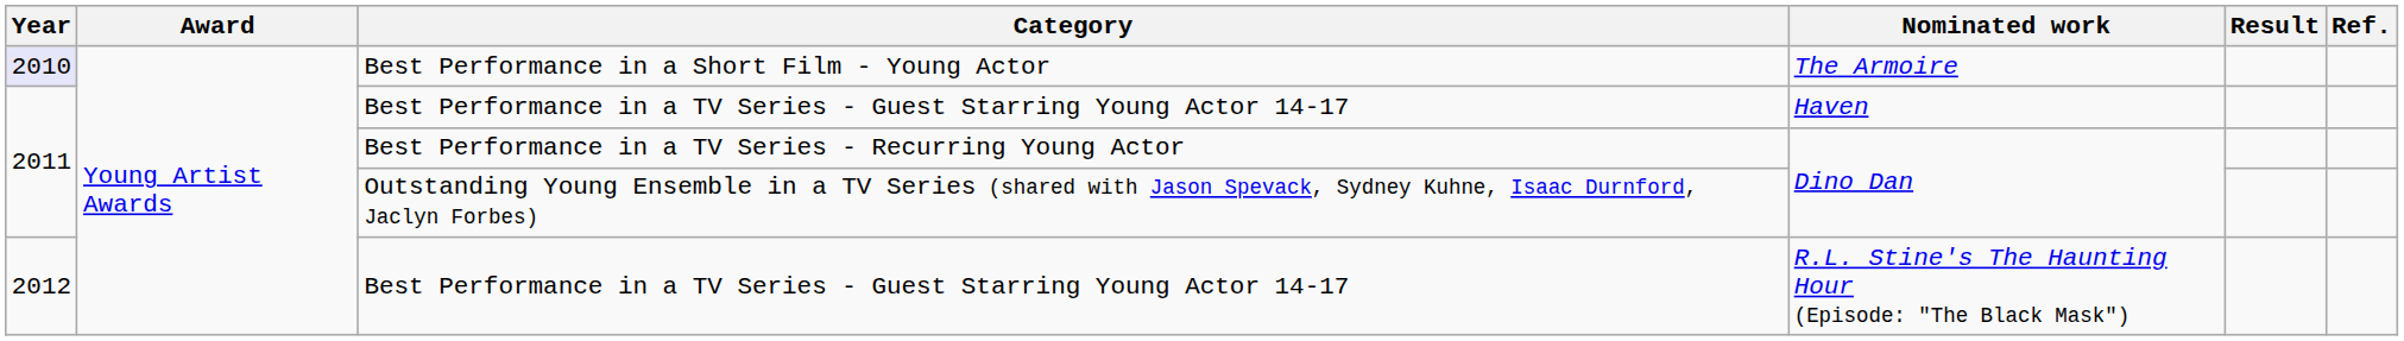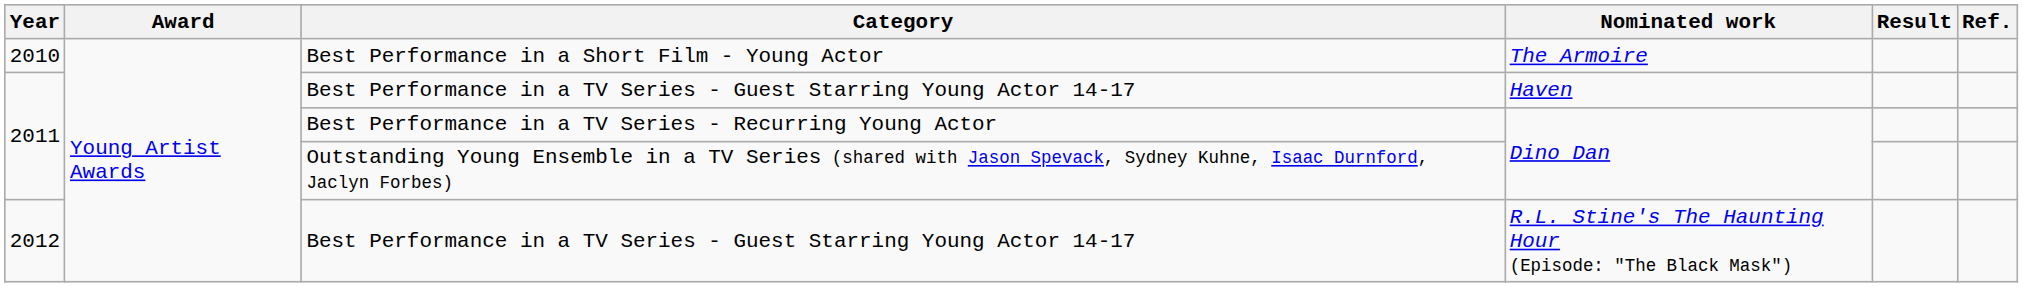Best Performance in a Short Film - Young Actor | Year: lavender background -> no background
